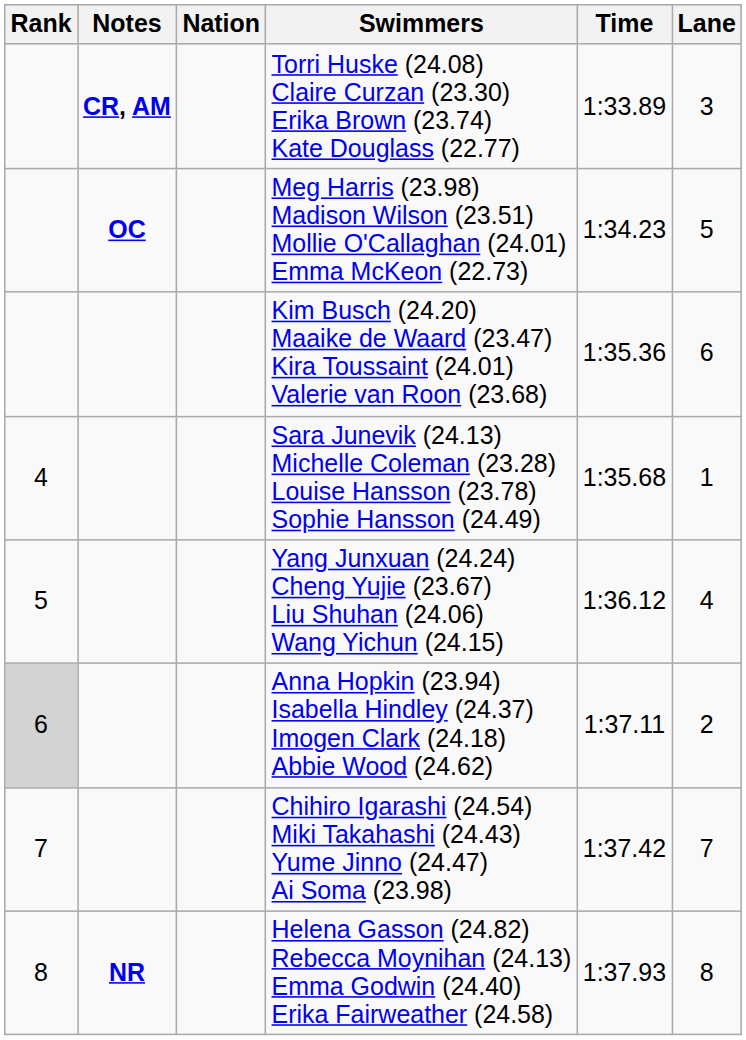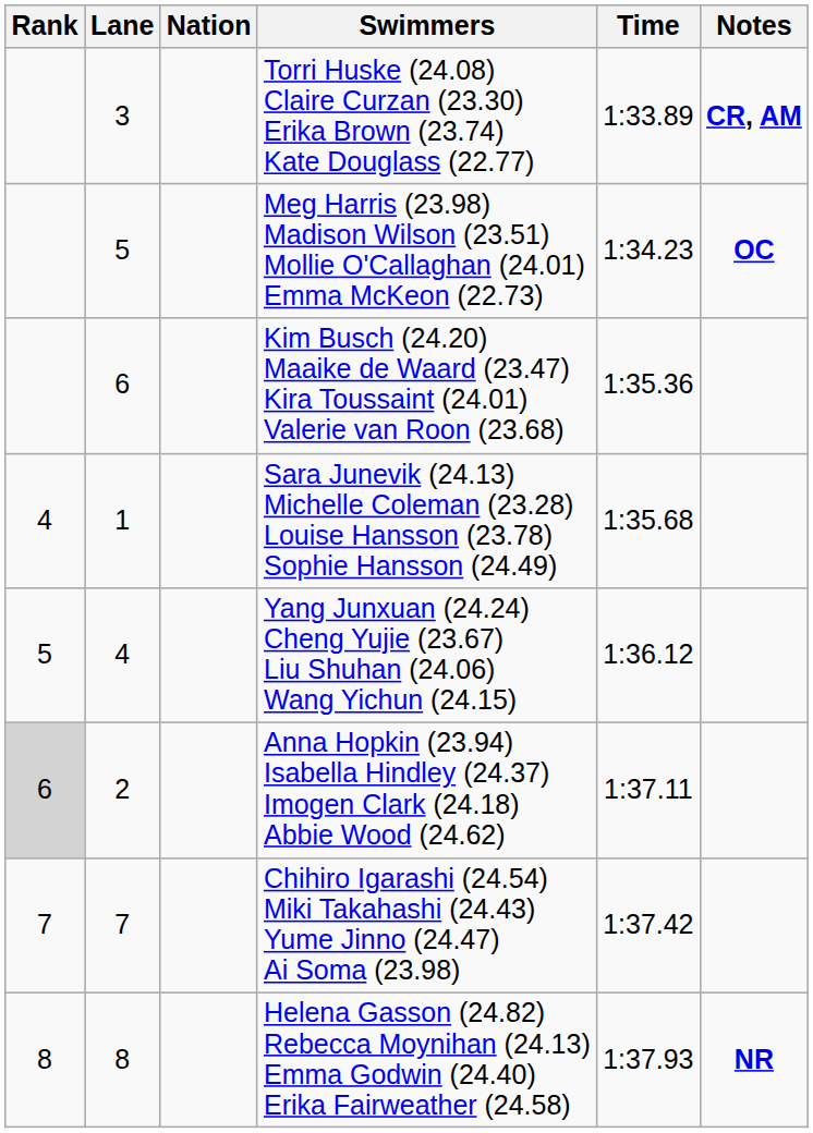columns swapped: Lane <-> Notes
